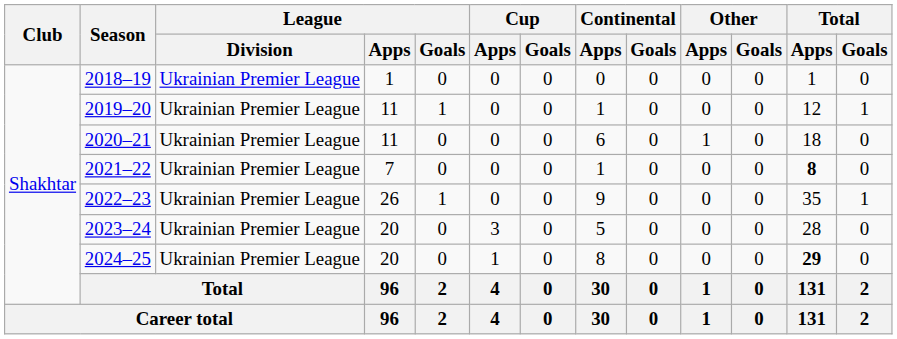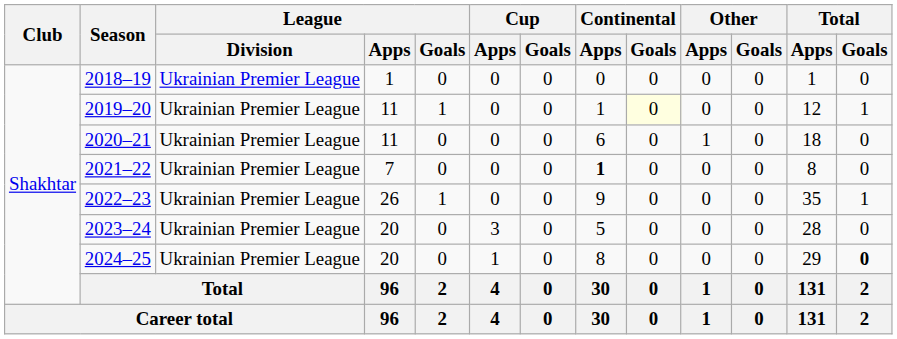2019–20 | Continental / Goals: no background -> lightyellow background
2021–22 | Continental / Apps: normal -> bold
2021–22 | Total / Apps: bold -> normal
2024–25 | Total / Apps: bold -> normal
2024–25 | Total / Goals: normal -> bold
